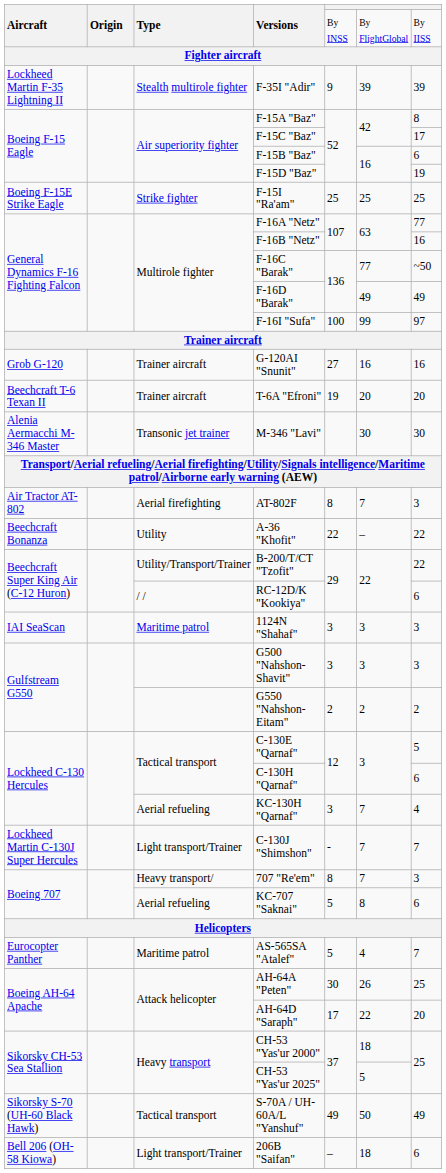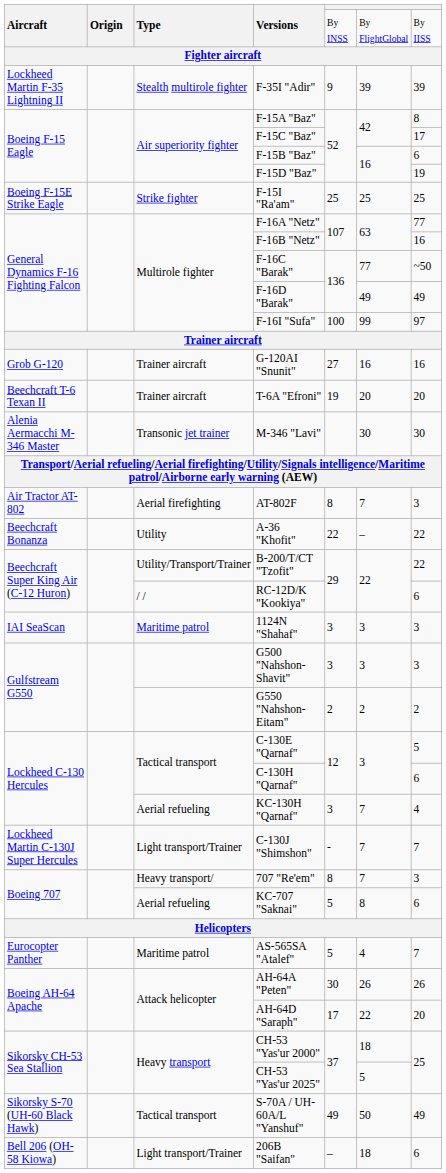AH-64A "Peten" | column 7: 25 -> 26
